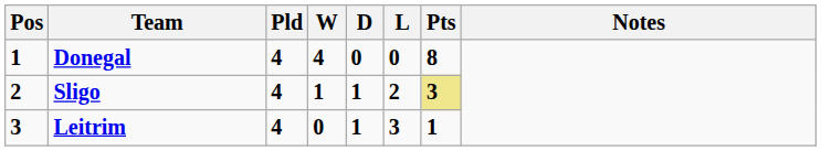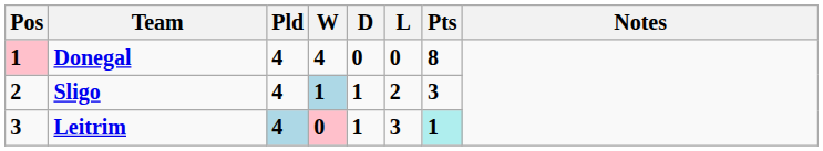Donegal | Pos: no background -> pink background
Sligo | W: no background -> lightblue background
Sligo | Pts: khaki background -> no background
Leitrim | Pld: no background -> lightblue background
Leitrim | W: no background -> pink background
Leitrim | Pts: no background -> paleturquoise background
